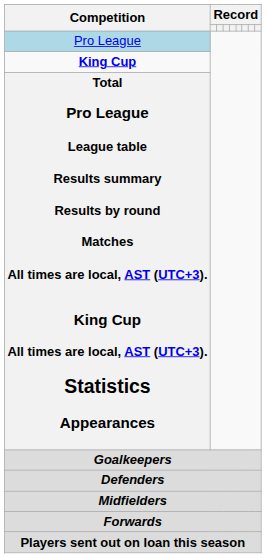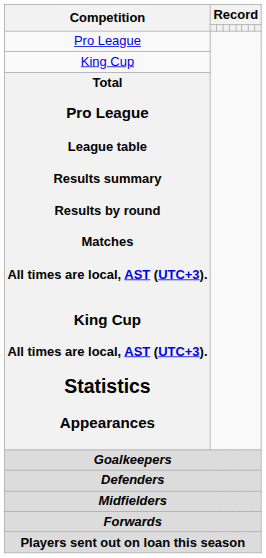Pro League | Competition: lightblue background -> no background
King Cup | Competition: bold -> normal
